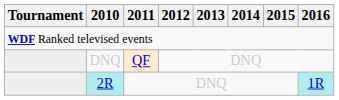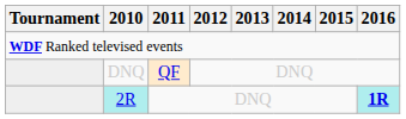2R | 2016: normal -> bold
